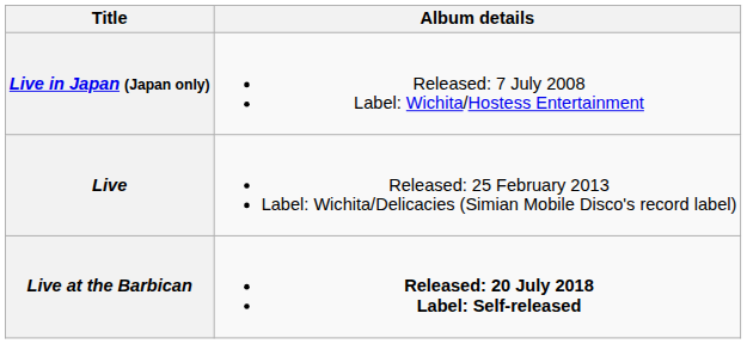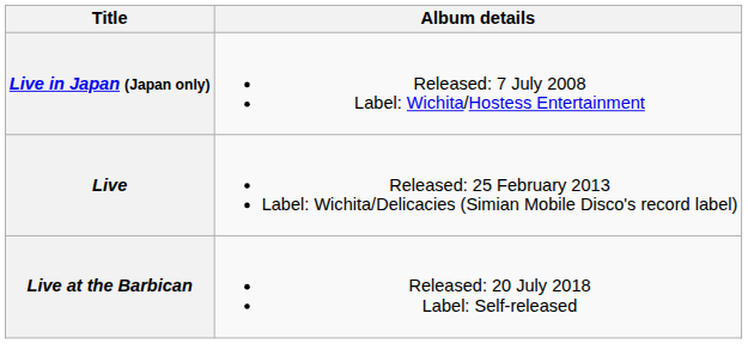Live at the Barbican | Album details: bold -> normal
